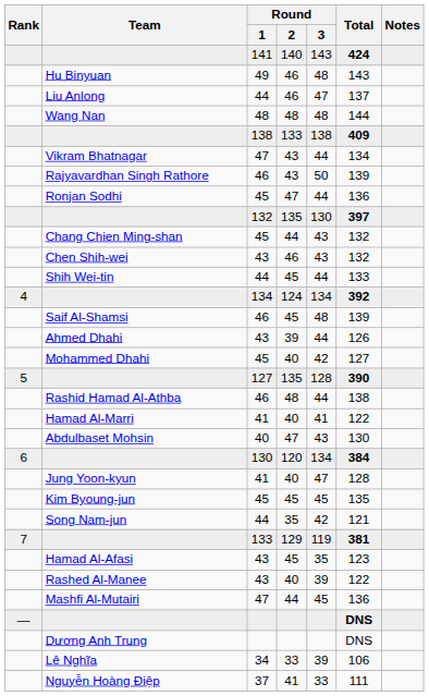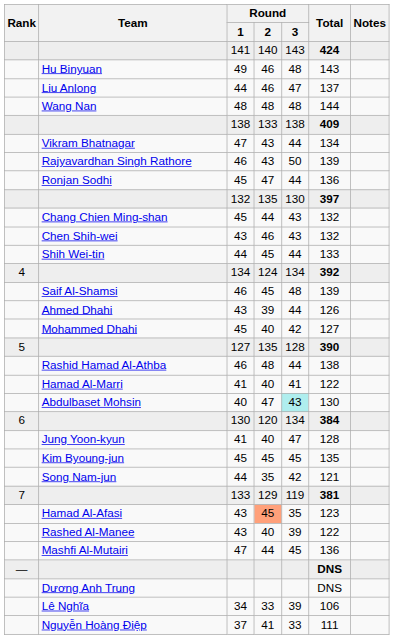Abdulbaset Mohsin | Round / 3: no background -> paleturquoise background
Hamad Al-Afasi | Round / 2: no background -> lightsalmon background
